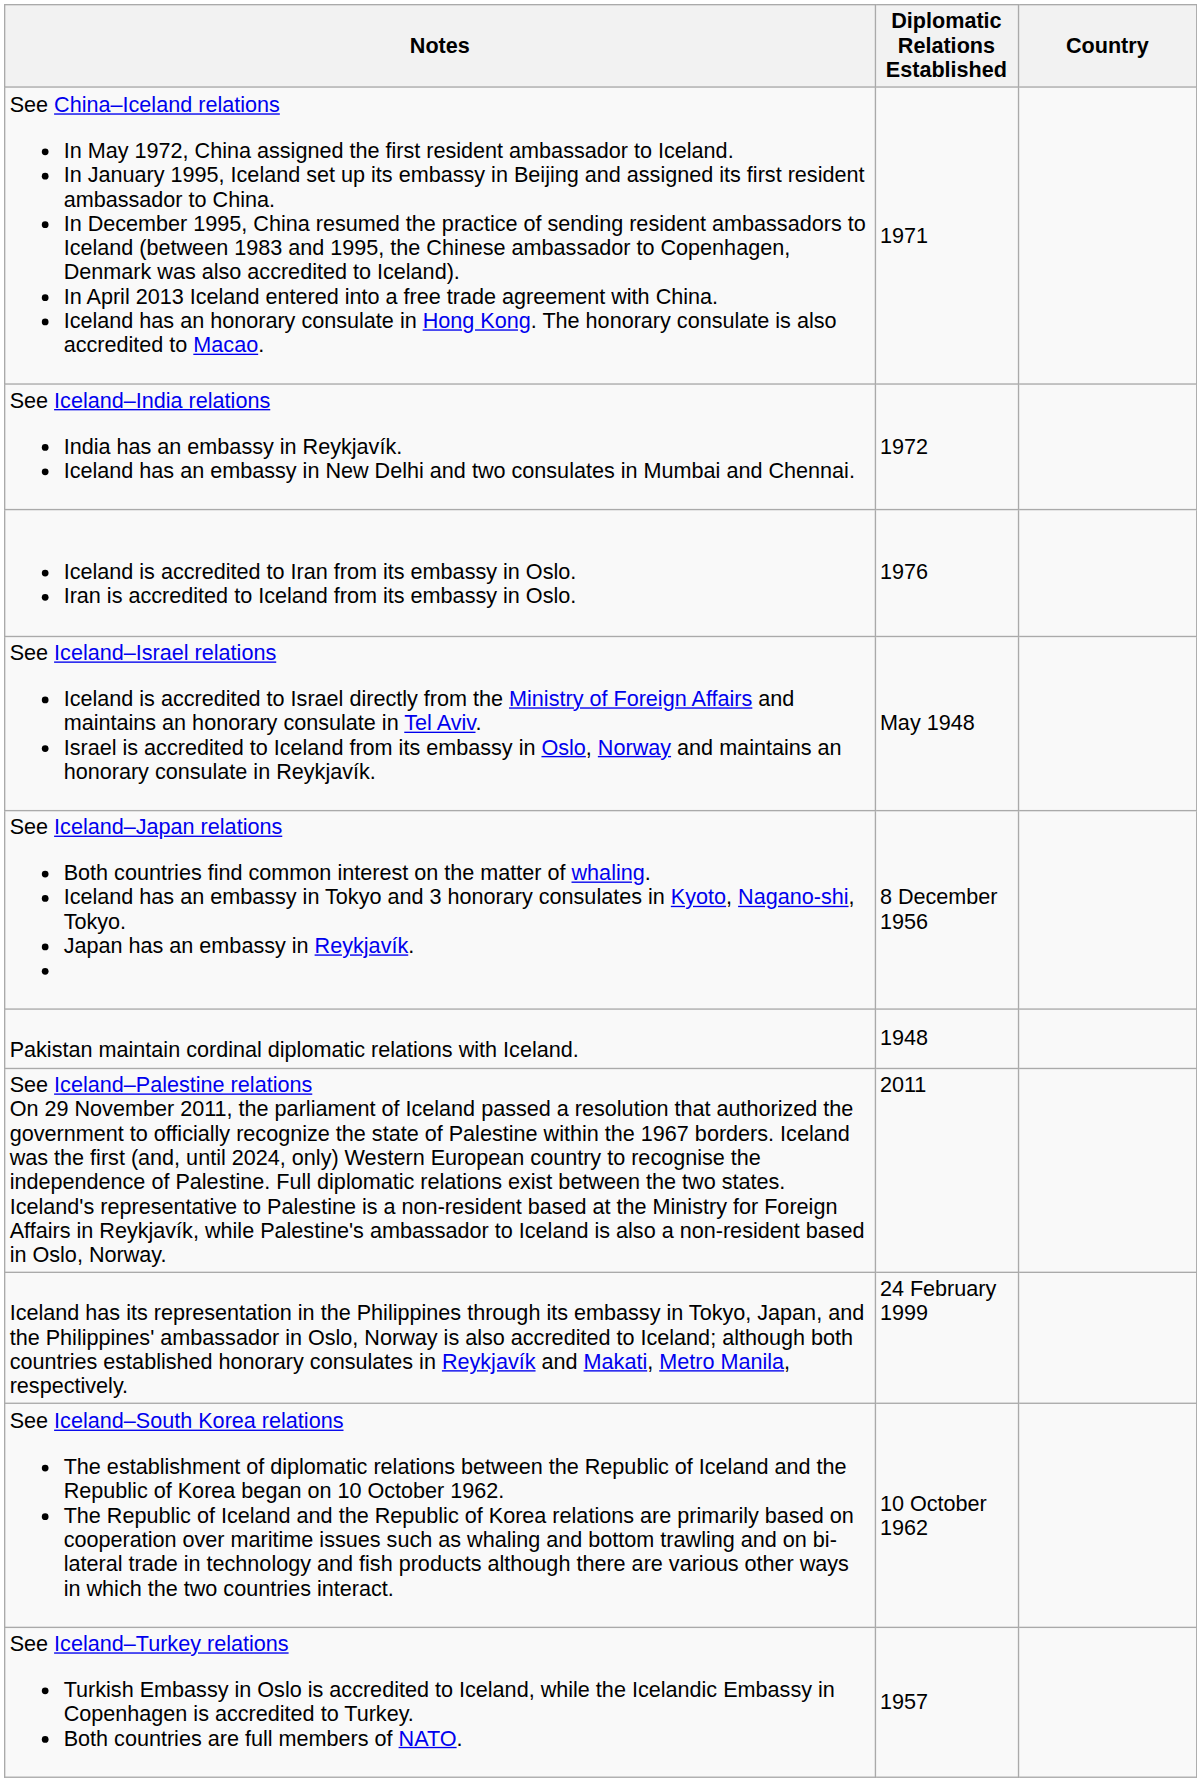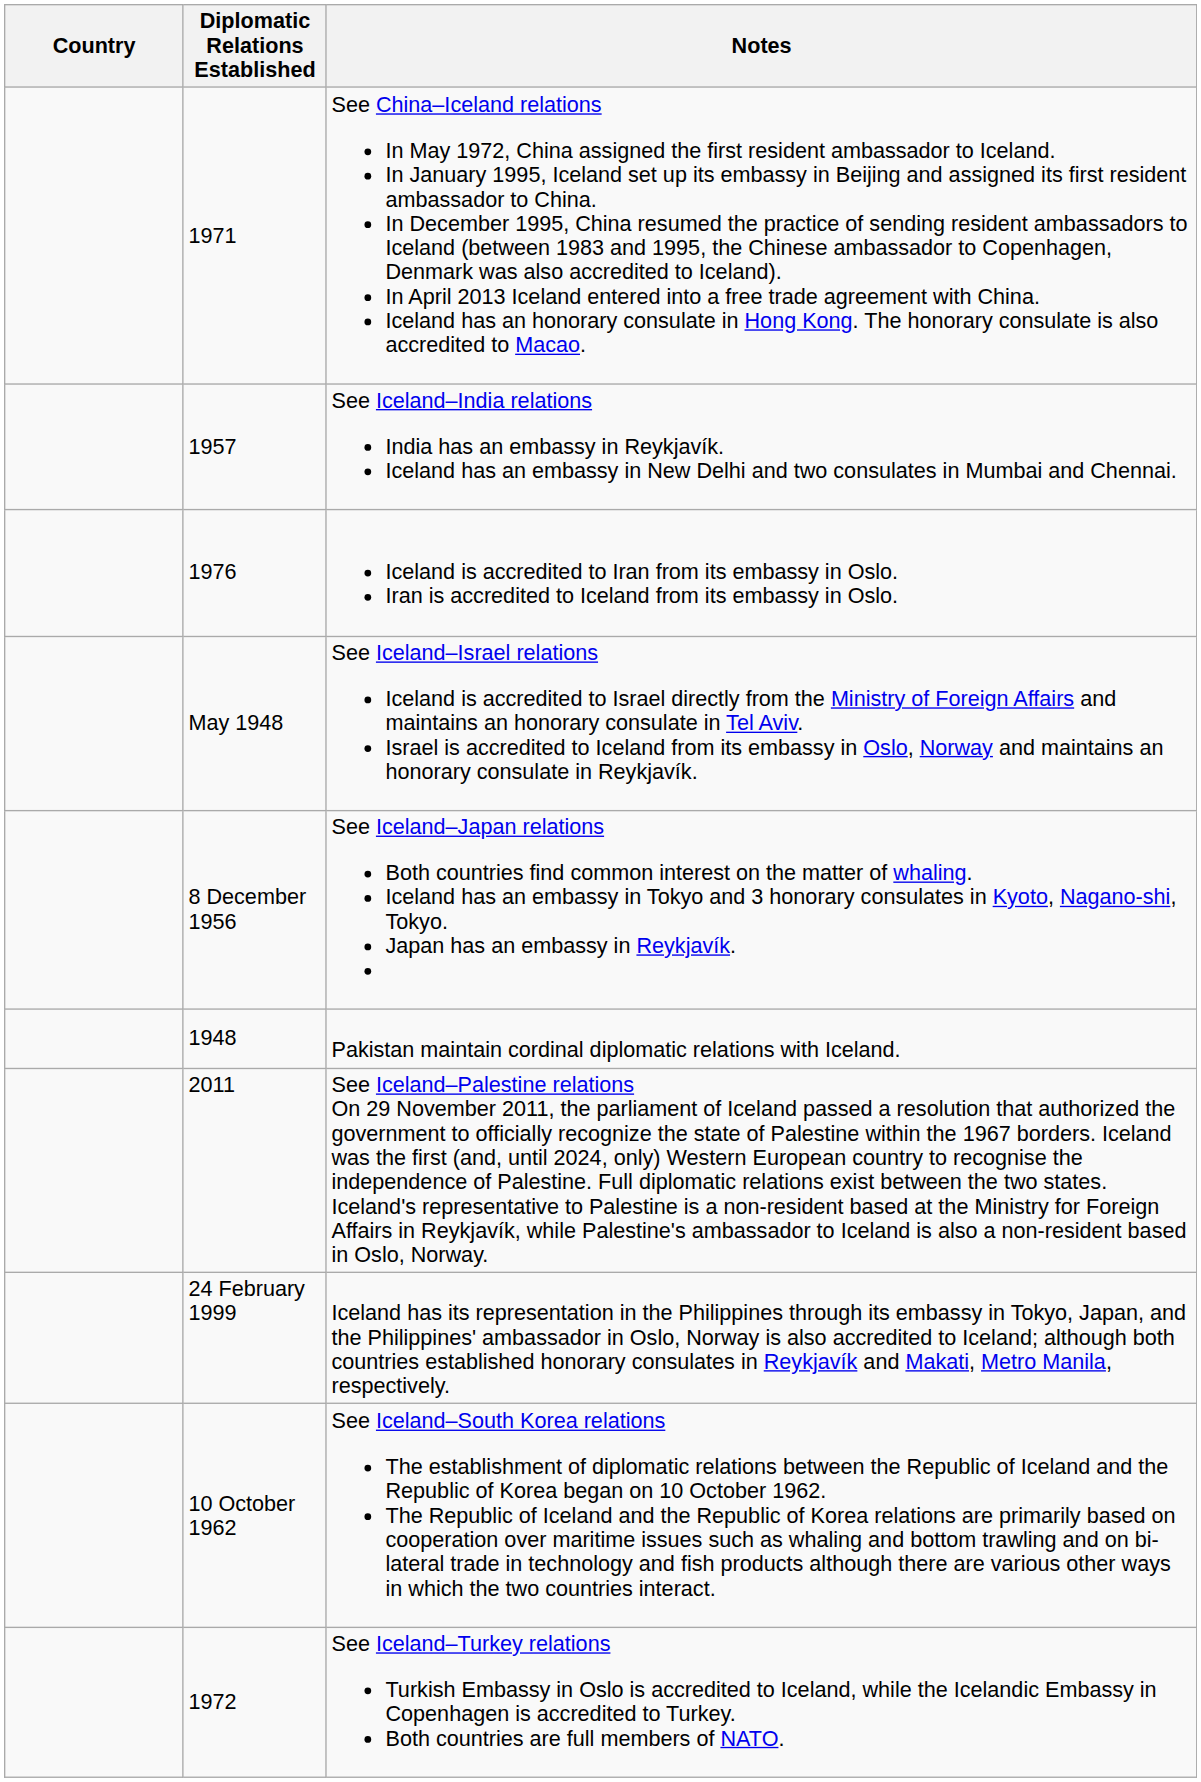columns swapped: Country <-> Notes
row 3 | Diplomatic Relations Established: 1972 -> 1957
row 11 | Diplomatic Relations Established: 1957 -> 1972
